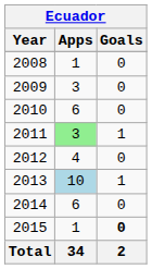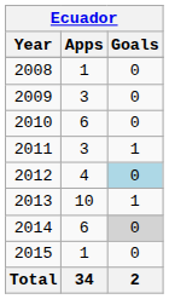2011 | Apps: lightgreen background -> no background
2012 | Goals: no background -> lightblue background
2013 | Apps: lightblue background -> no background
2014 | Goals: no background -> lightgrey background
2015 | Goals: bold -> normal
